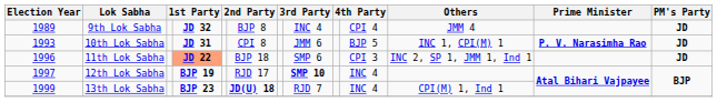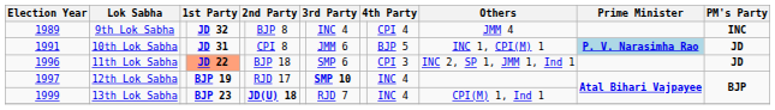9th Lok Sabha | PM's Party: JD -> INC
10th Lok Sabha | Election Year: 1993 -> 1991
10th Lok Sabha | Prime Minister: no background -> lightblue background
